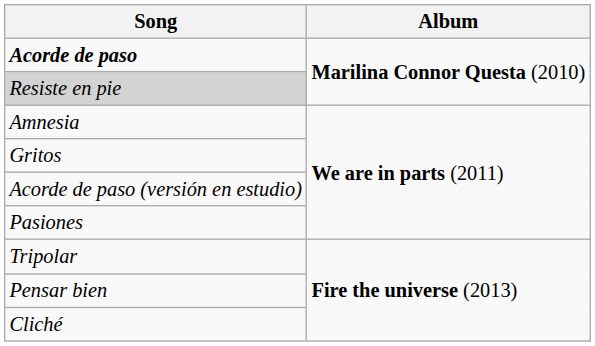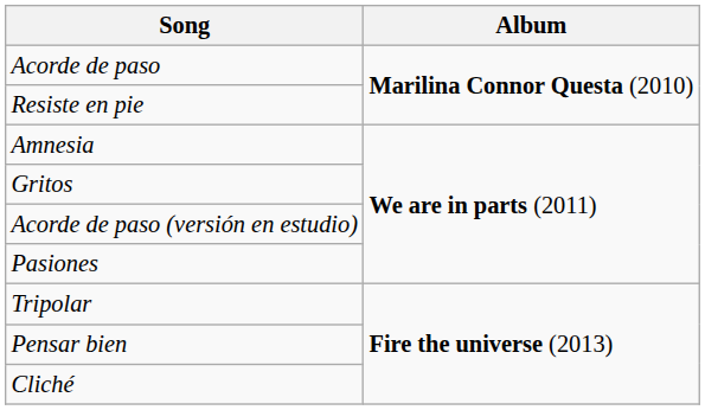Acorde de paso | Song: bold -> normal
Resiste en pie | Song: lightgrey background -> no background
